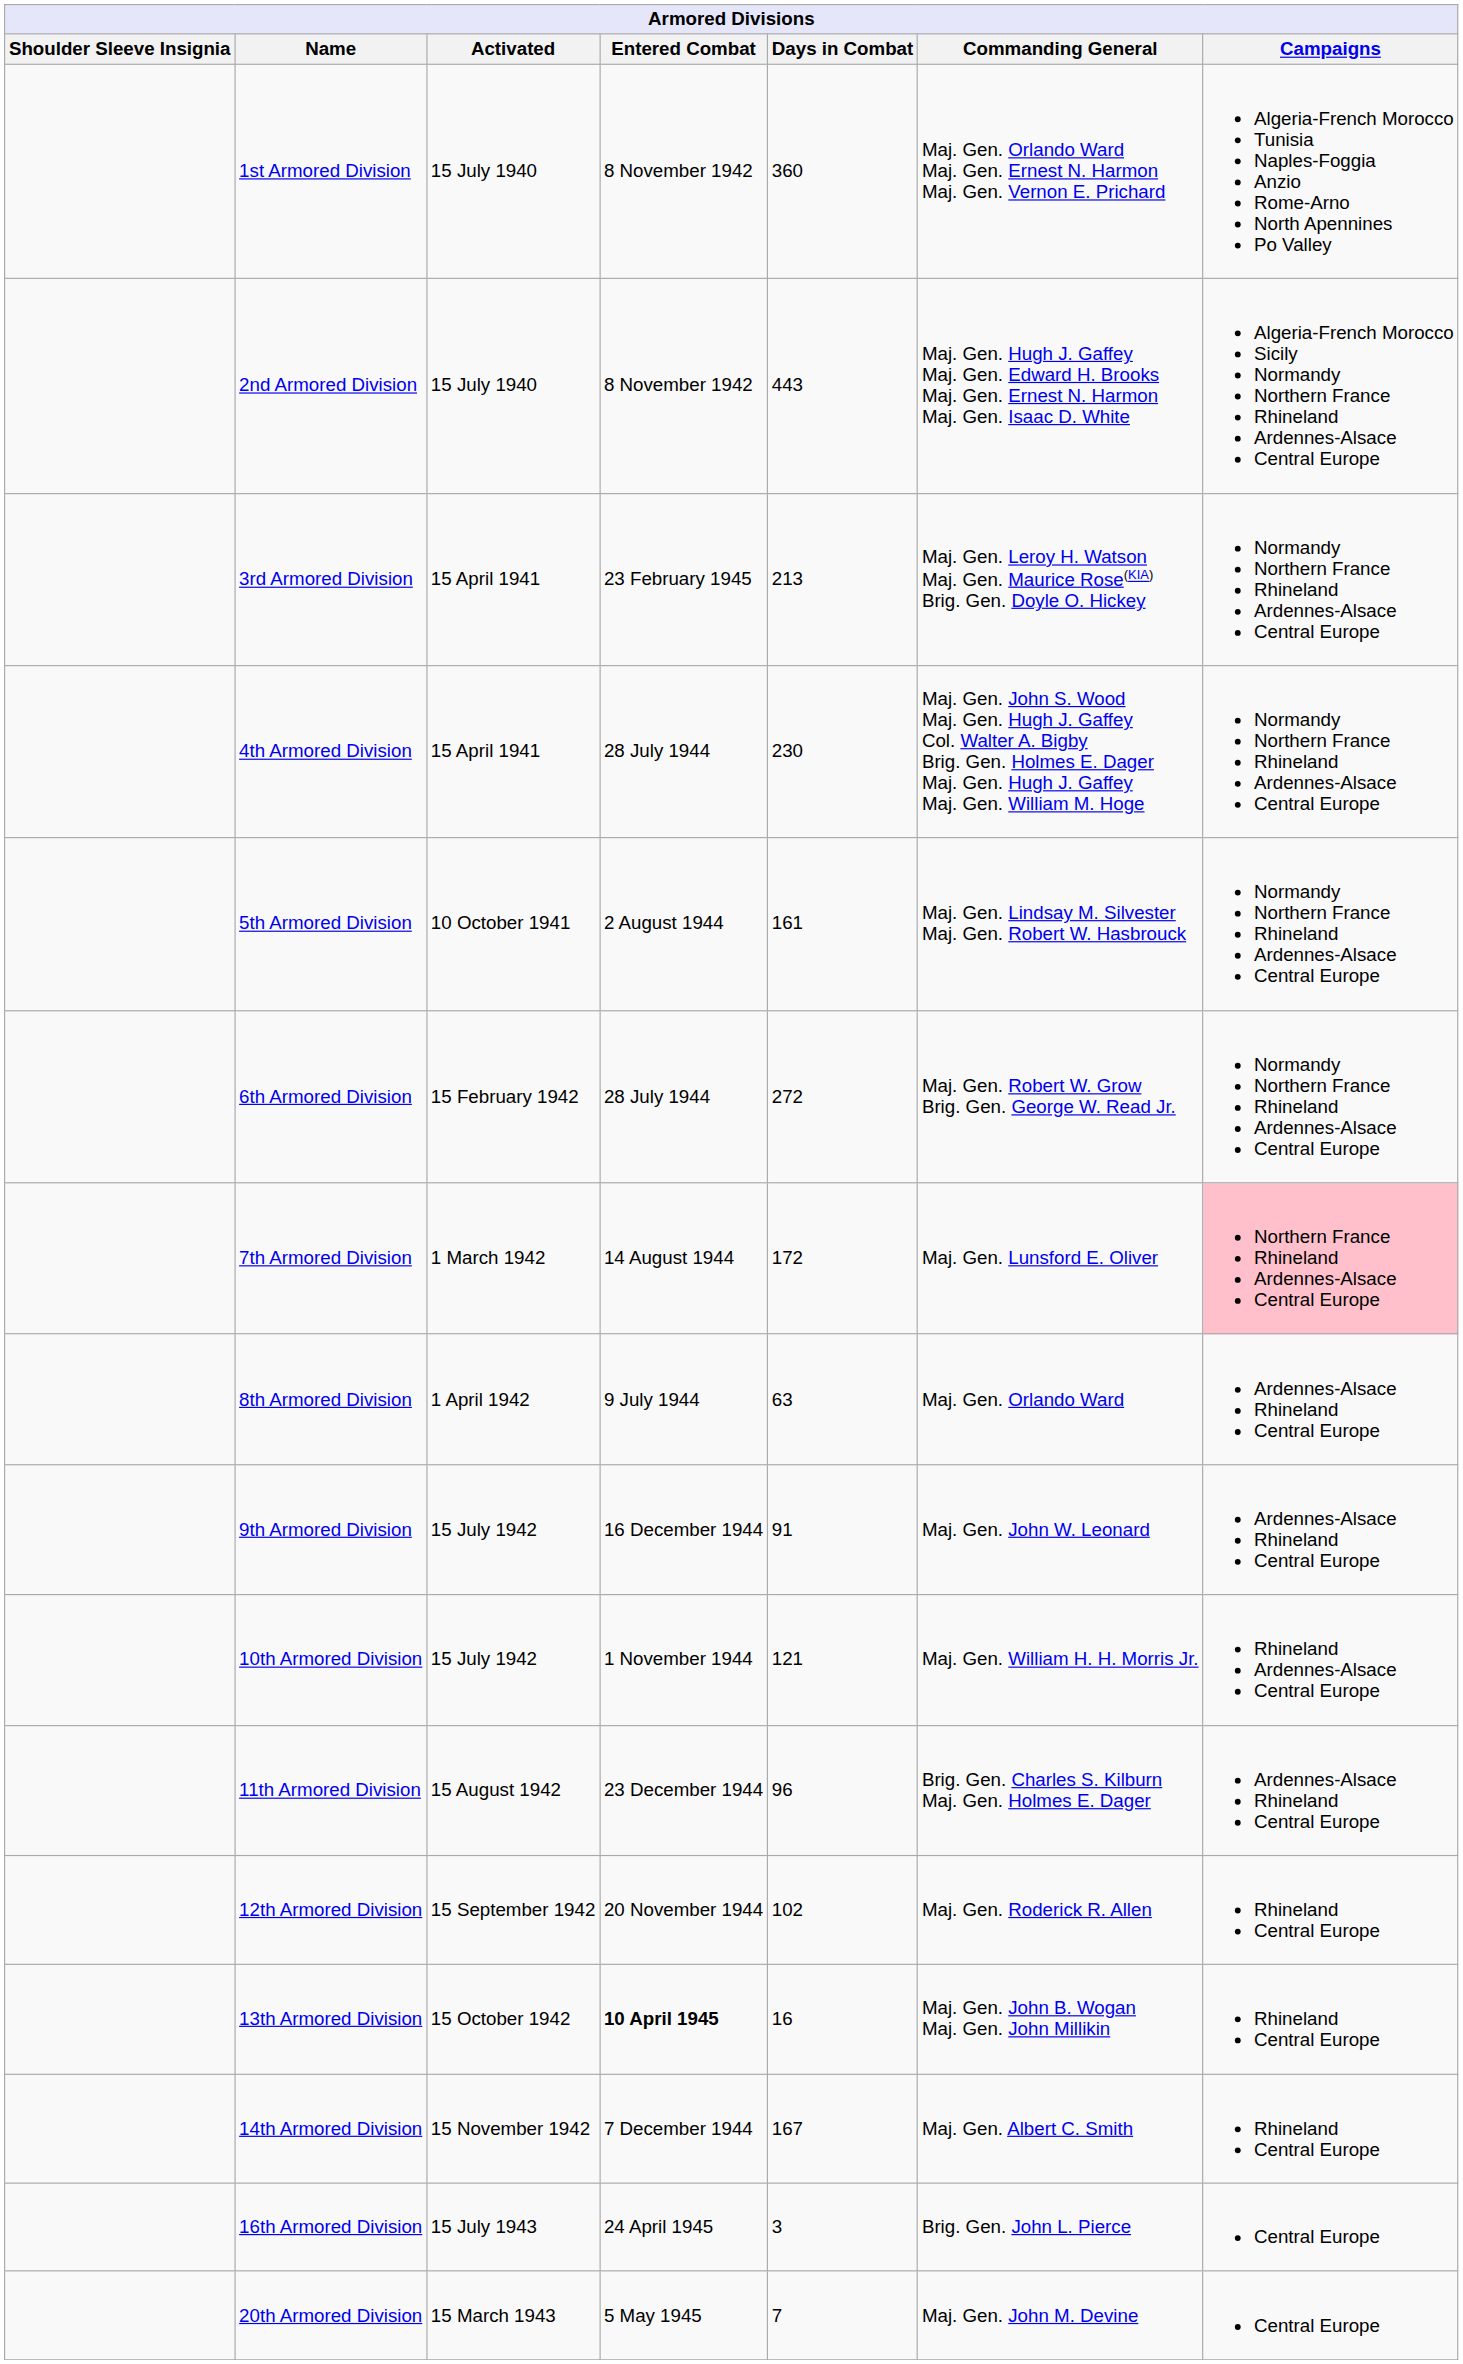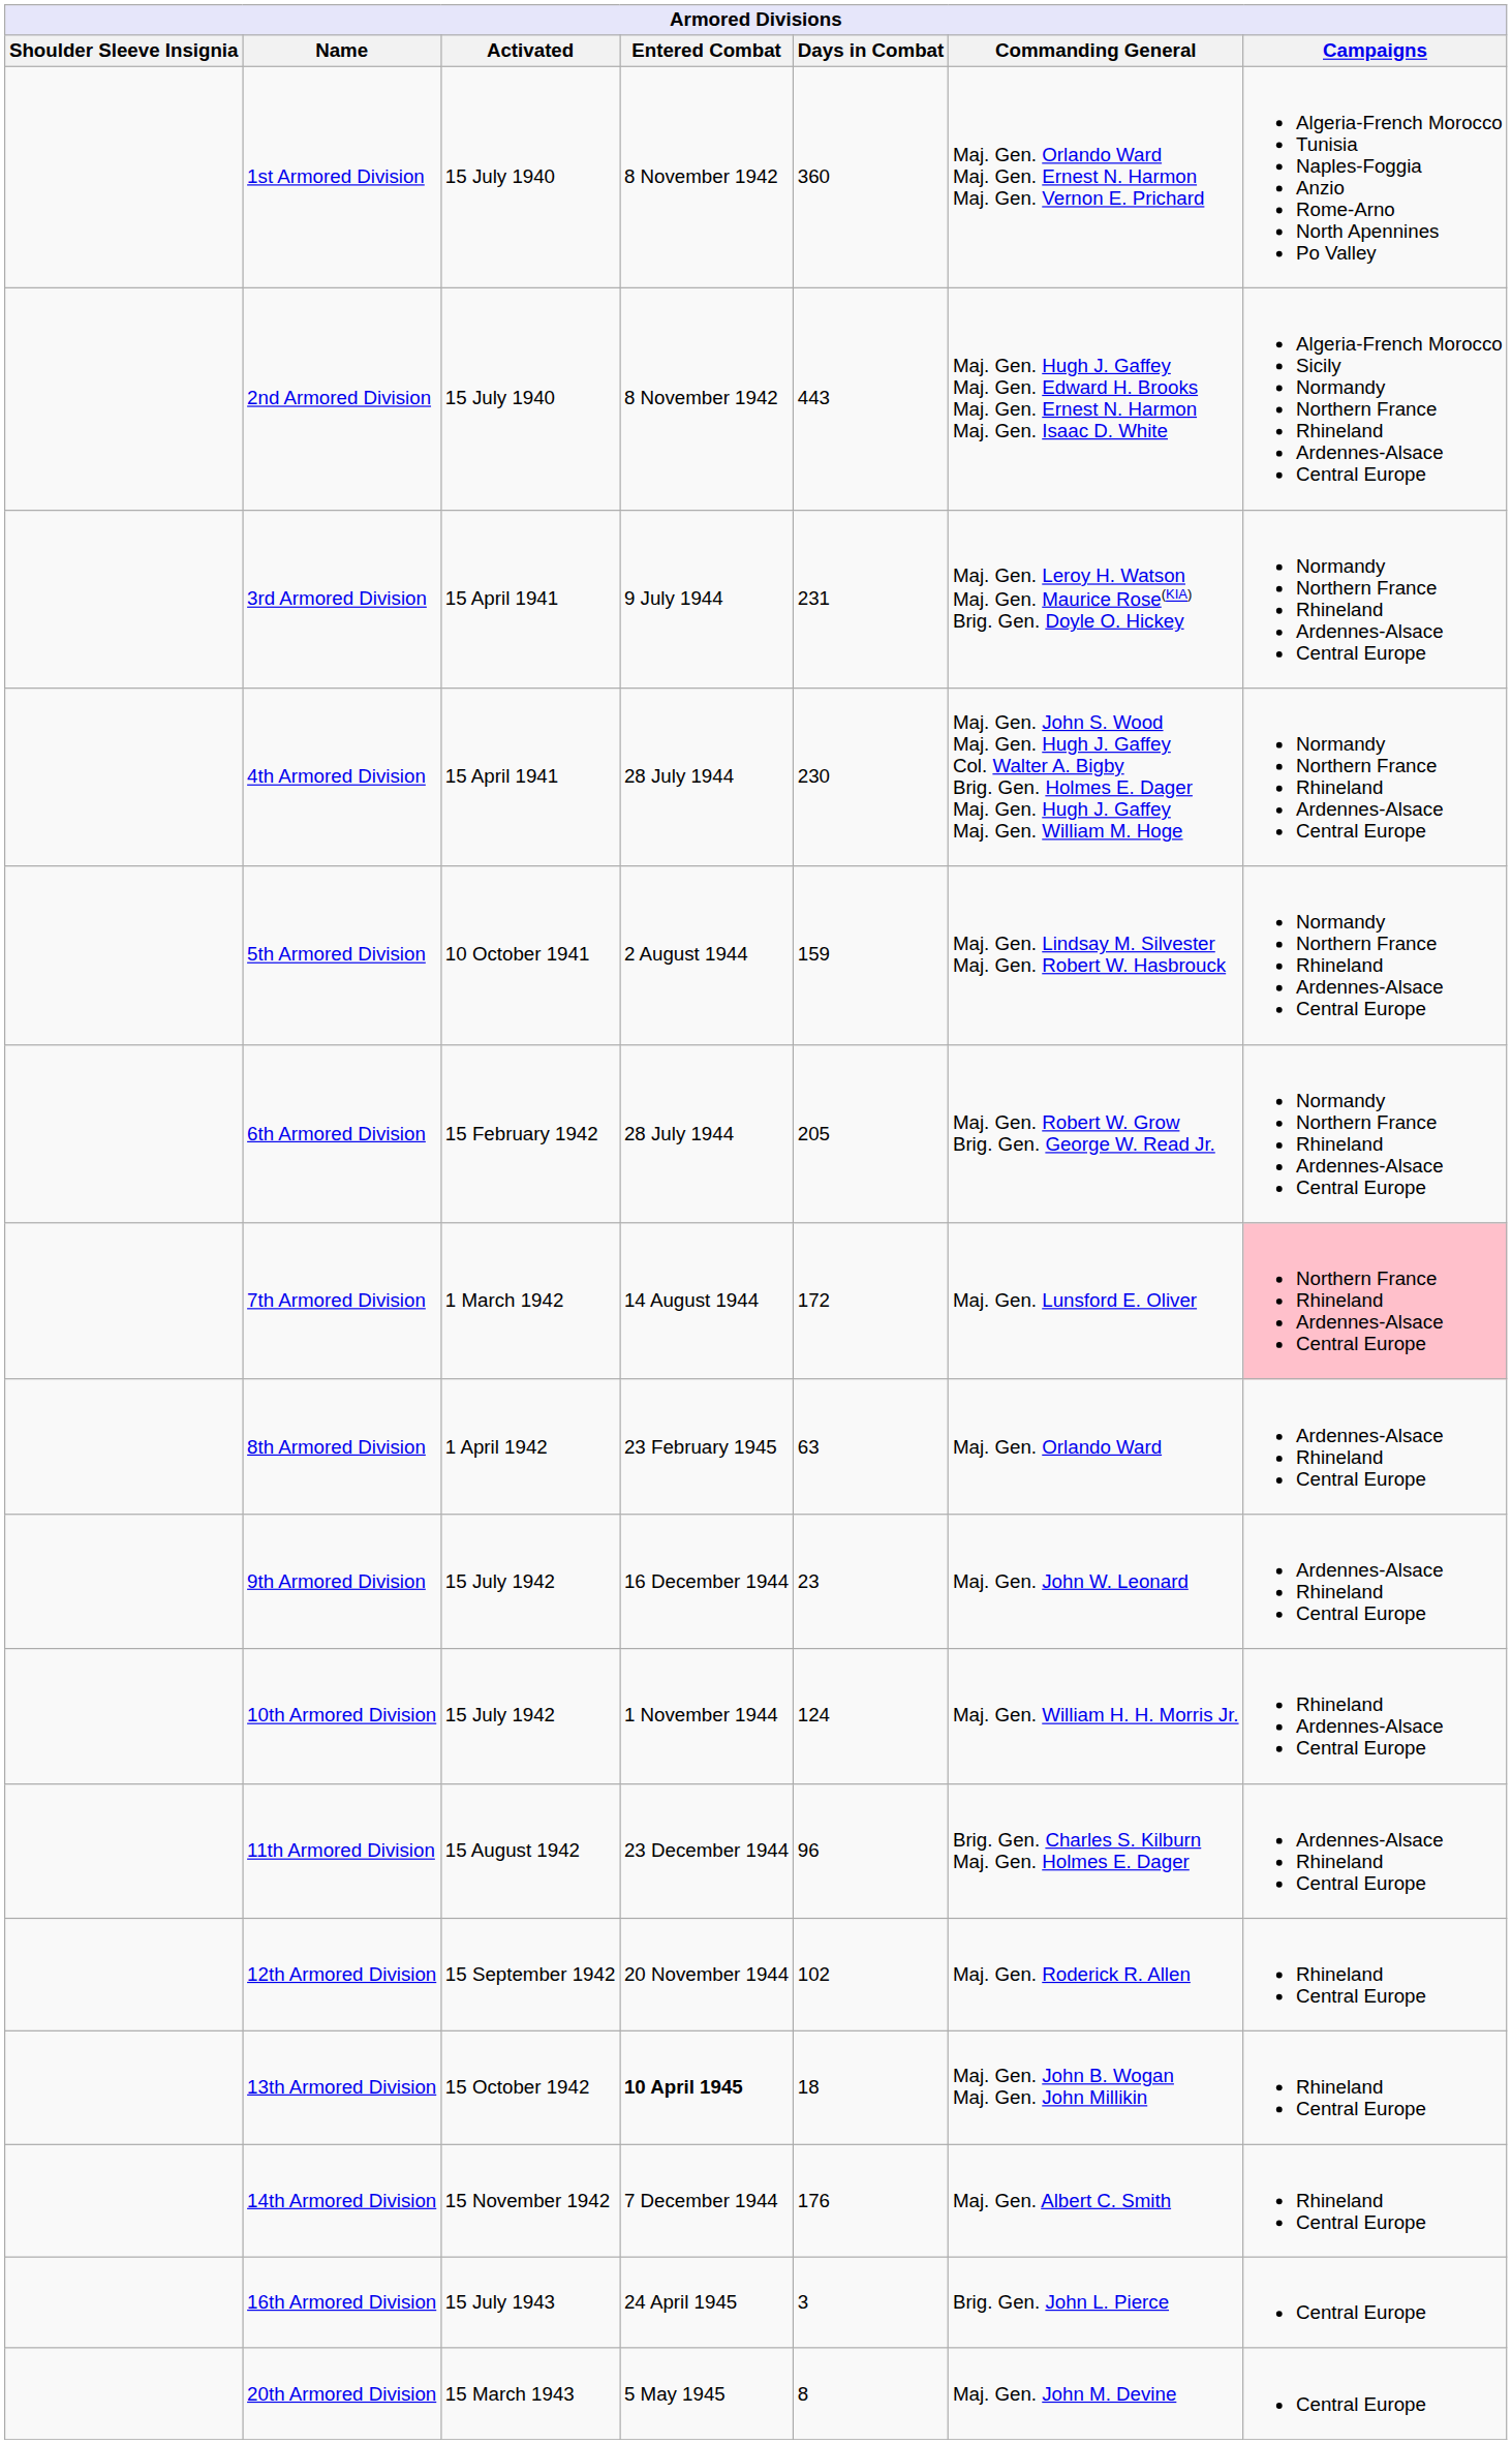3rd Armored Division | Entered Combat: 23 February 1945 -> 9 July 1944
3rd Armored Division | Days in Combat: 213 -> 231
5th Armored Division | Days in Combat: 161 -> 159
6th Armored Division | Days in Combat: 272 -> 205
8th Armored Division | Entered Combat: 9 July 1944 -> 23 February 1945
9th Armored Division | Days in Combat: 91 -> 23
10th Armored Division | Days in Combat: 121 -> 124
13th Armored Division | Days in Combat: 16 -> 18
14th Armored Division | Days in Combat: 167 -> 176
20th Armored Division | Days in Combat: 7 -> 8
